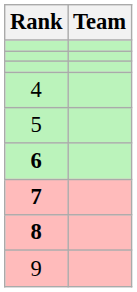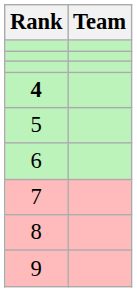row 5 | Rank: normal -> bold
row 7 | Rank: bold -> normal
row 8 | Rank: bold -> normal
row 9 | Rank: bold -> normal
